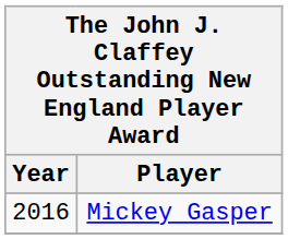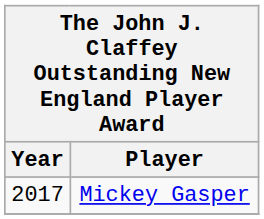Mickey Gasper | Year: 2016 -> 2017
